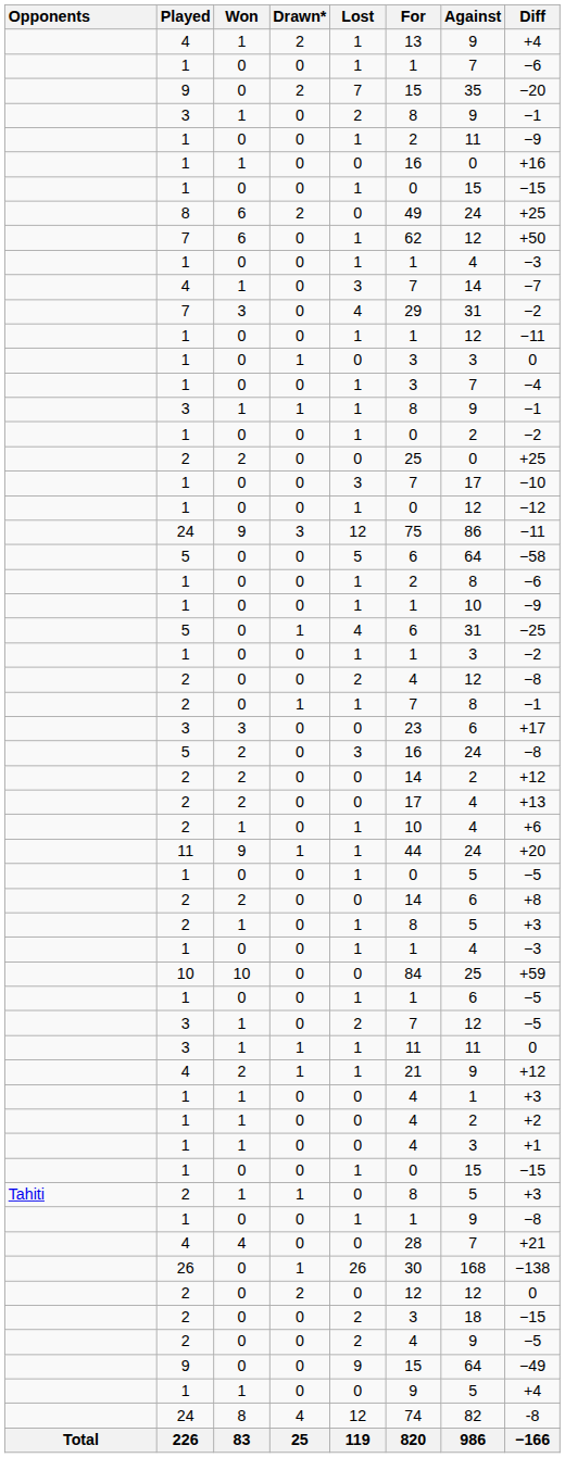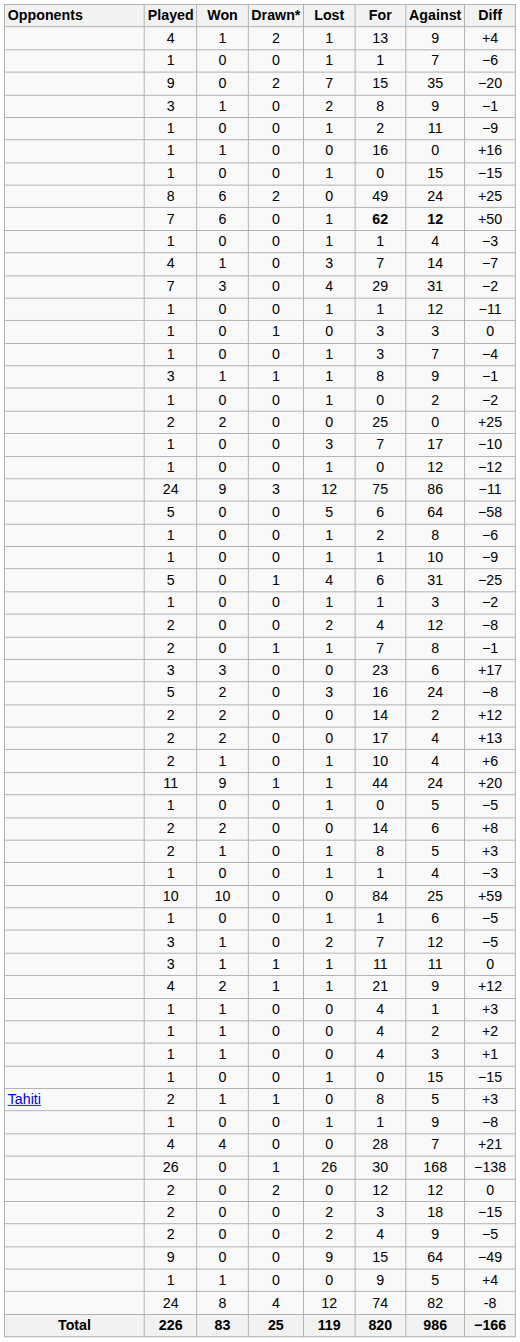7 / 6 | For: normal -> bold
7 / 6 | Against: normal -> bold
